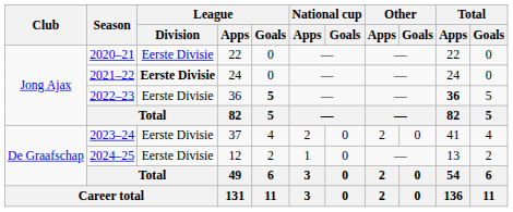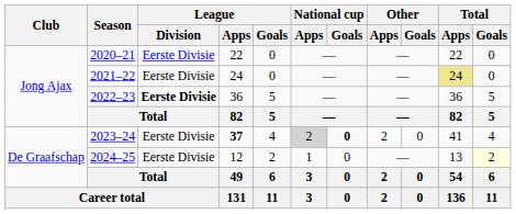2021–22 | League / Division: bold -> normal
2021–22 | Total / Apps: no background -> khaki background
2022–23 | League / Division: normal -> bold
2022–23 | League / Goals: bold -> normal
2022–23 | Total / Apps: bold -> normal
2023–24 | League / Apps: normal -> bold
2023–24 | National cup / Apps: no background -> lightgrey background
2023–24 | National cup / Goals: normal -> bold
2024–25 | Total / Goals: no background -> lightyellow background
